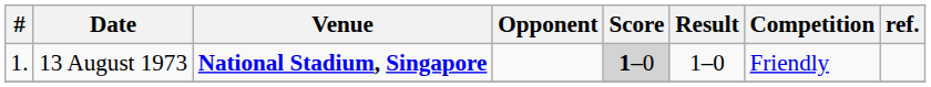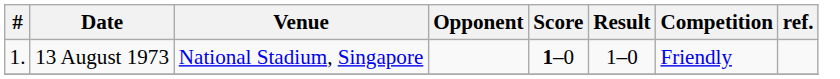13 August 1973 | Venue: bold -> normal
13 August 1973 | Score: lightgrey background -> no background
